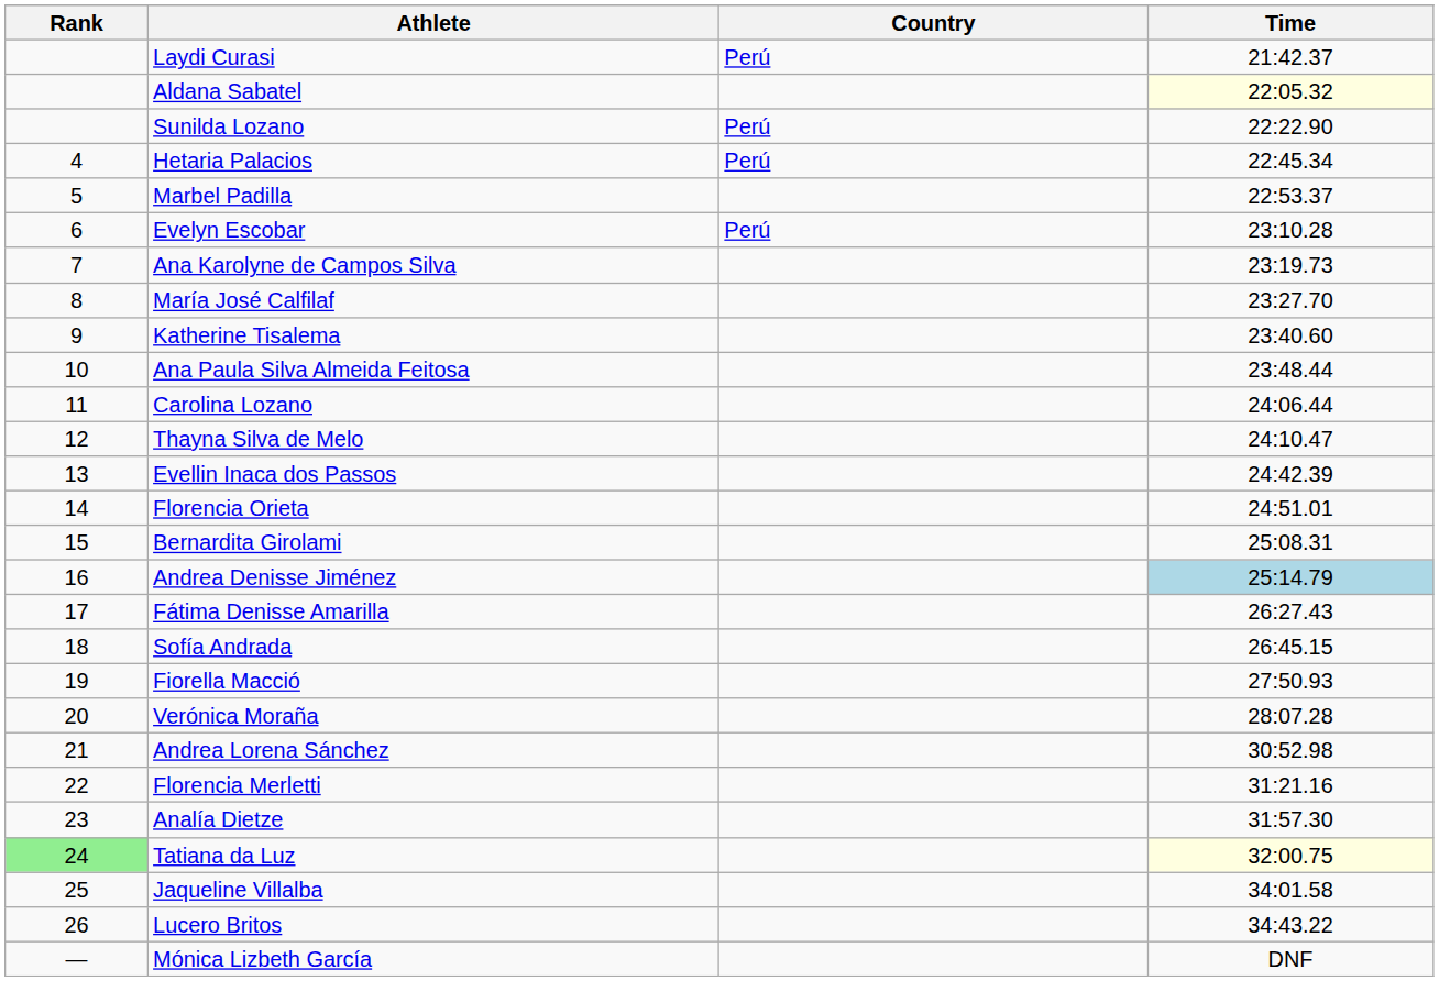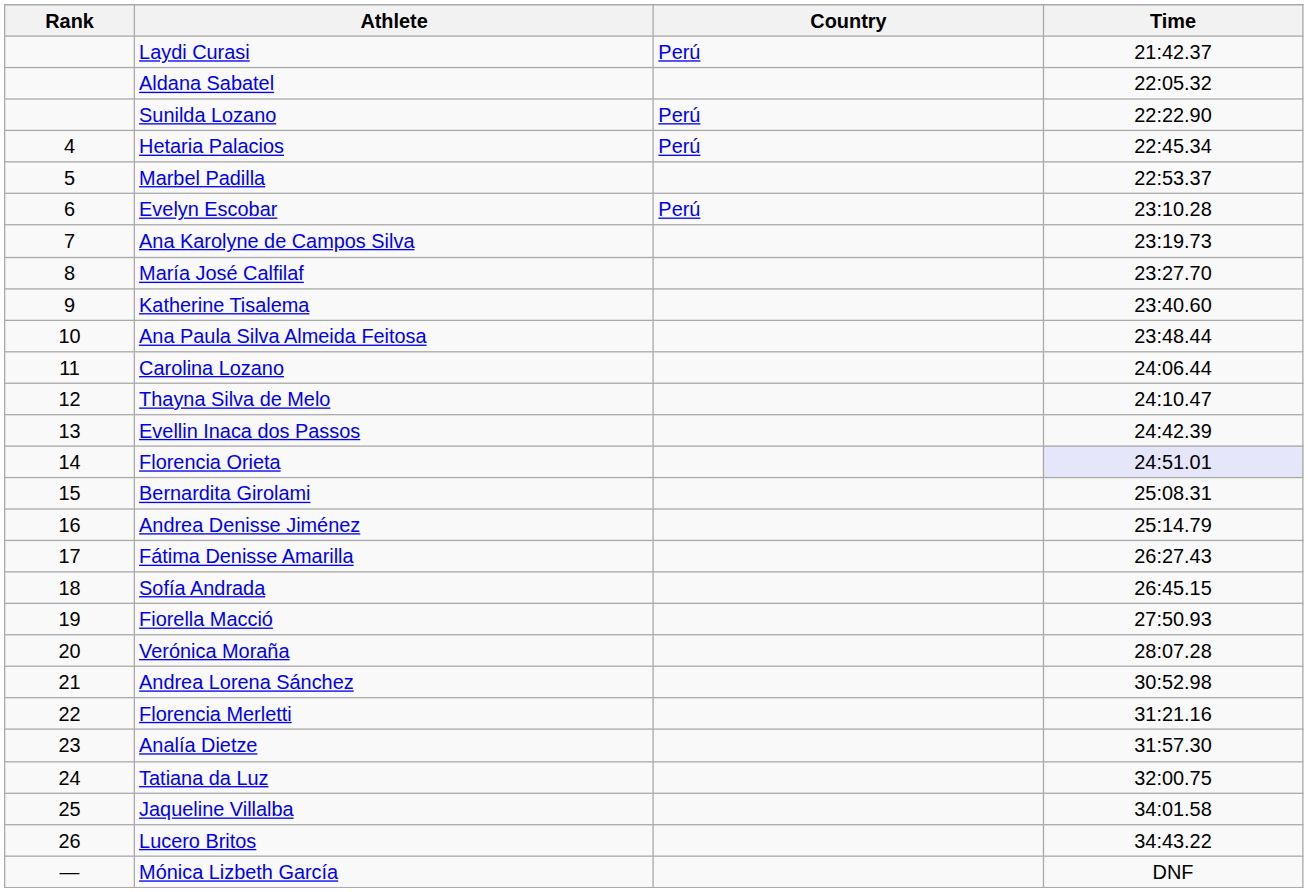Aldana Sabatel | Time: lightyellow background -> no background
Florencia Orieta | Time: no background -> lavender background
Andrea Denisse Jiménez | Time: lightblue background -> no background
Tatiana da Luz | Rank: lightgreen background -> no background
Tatiana da Luz | Time: lightyellow background -> no background
